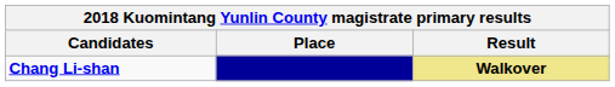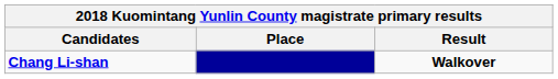Chang Li-shan | Result: khaki background -> no background
